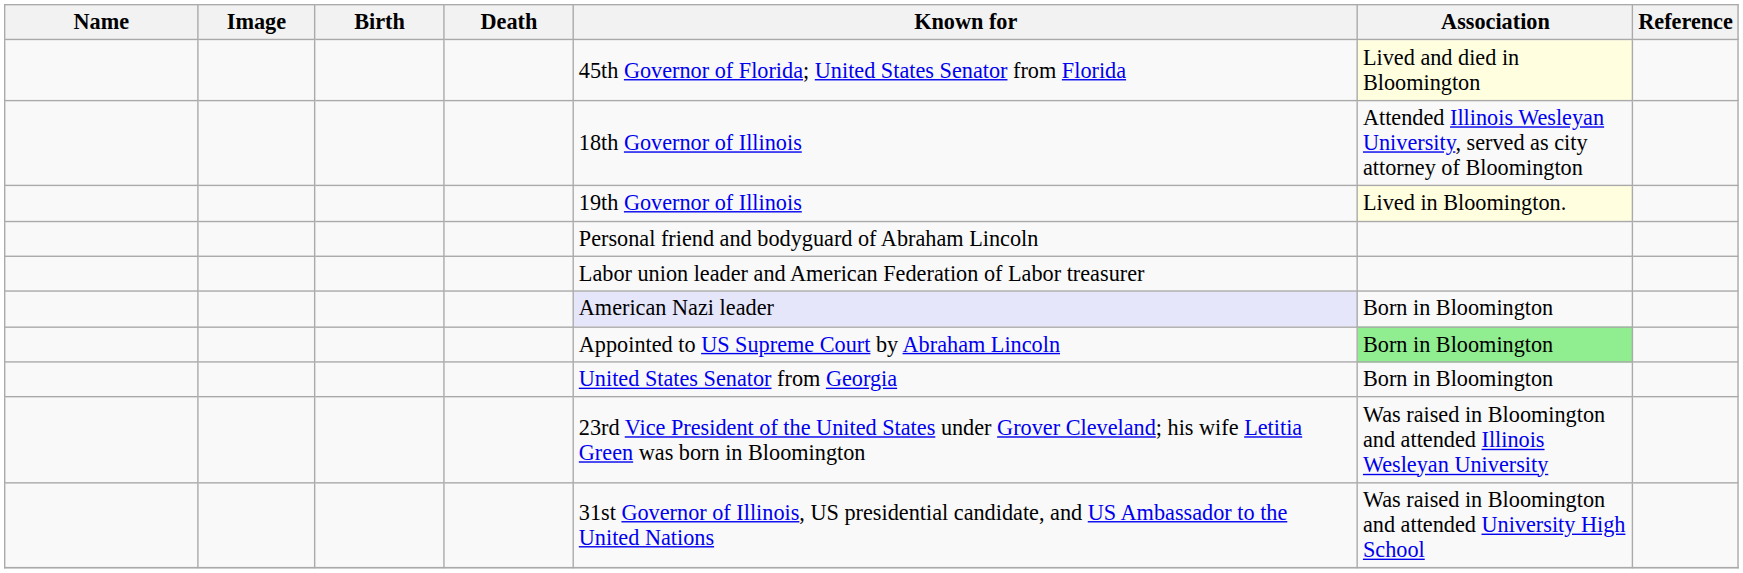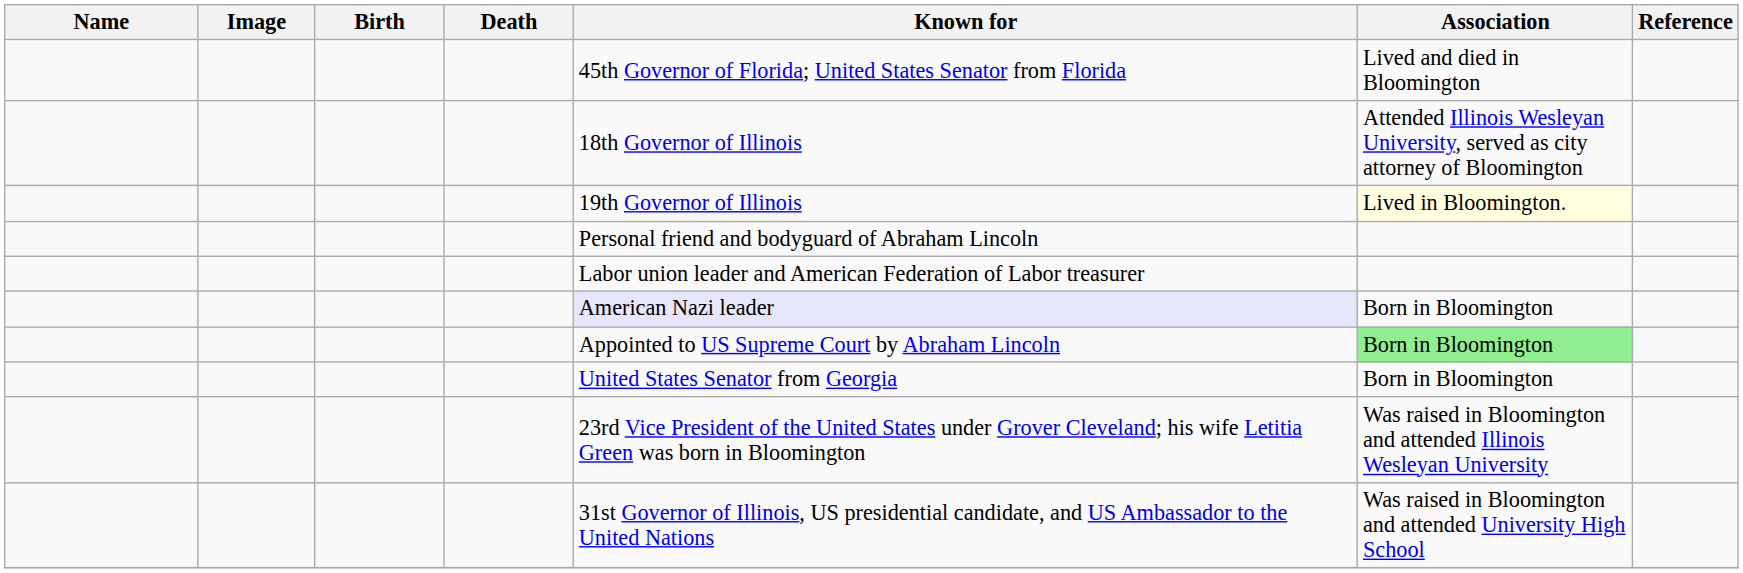row 2 | Association: lightyellow background -> no background
